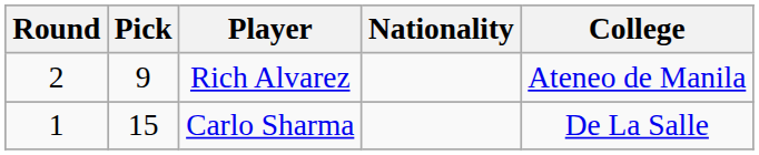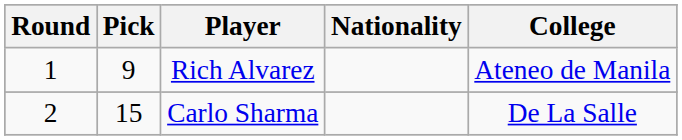Rich Alvarez | Round: 2 -> 1
Carlo Sharma | Round: 1 -> 2
